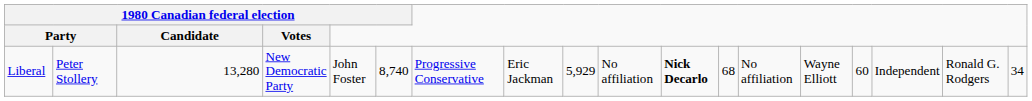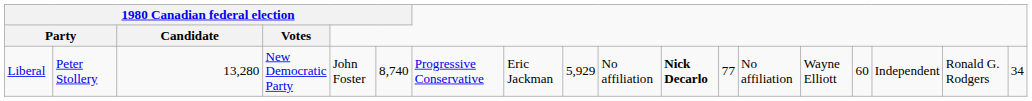Liberal | column 12: 68 -> 77
